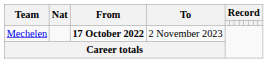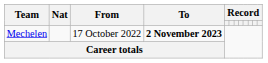Mechelen | From: bold -> normal
Mechelen | To: normal -> bold
